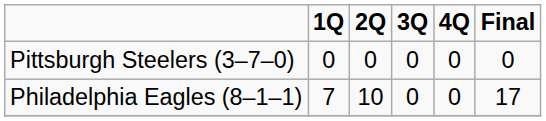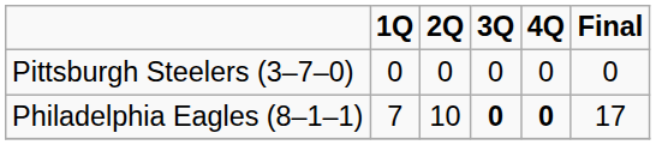Philadelphia Eagles (8–1–1) | 3Q: normal -> bold
Philadelphia Eagles (8–1–1) | 4Q: normal -> bold
